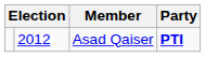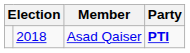Asad Qaiser | column 2: 2012 -> 2018
